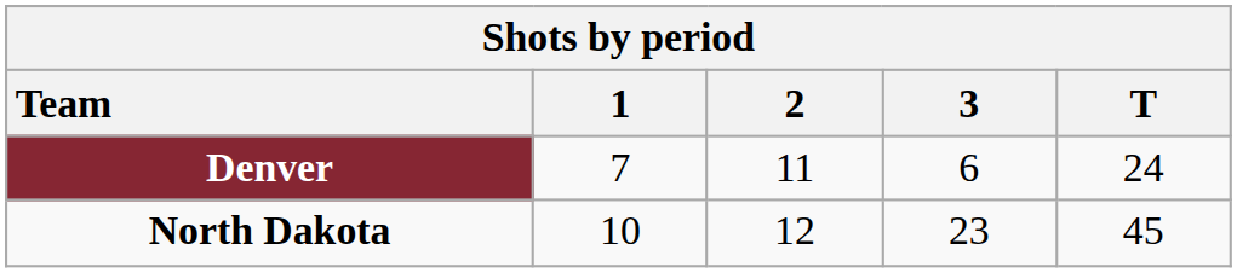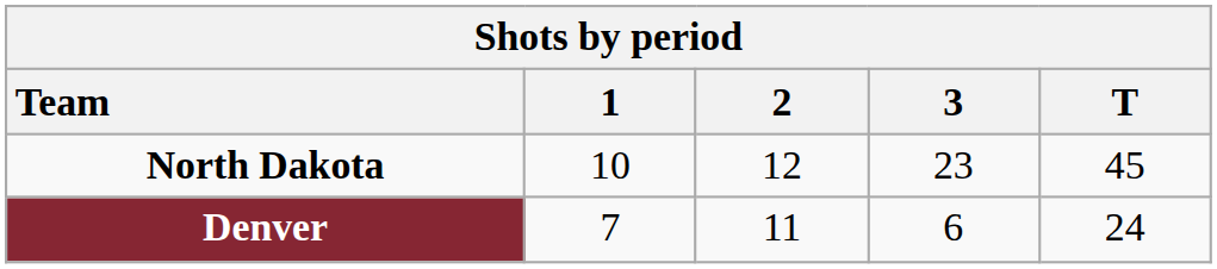rows swapped: North Dakota <-> Denver
